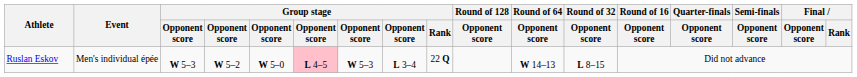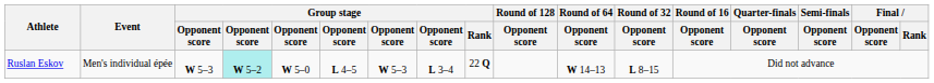Ruslan Eskov | column 4: no background -> paleturquoise background
Ruslan Eskov | column 6: pink background -> no background
